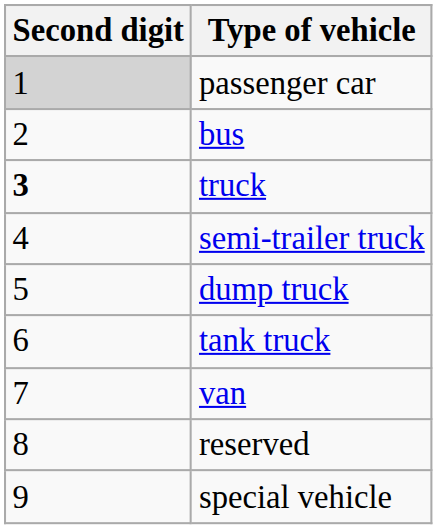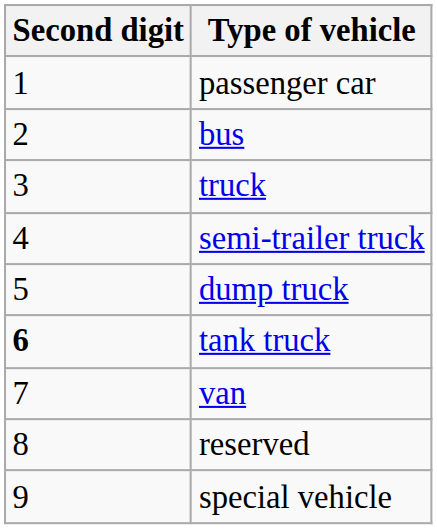passenger car | Second digit: lightgrey background -> no background
truck | Second digit: bold -> normal
tank truck | Second digit: normal -> bold
